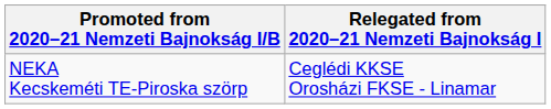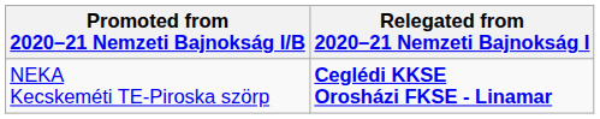NEKA Kecskeméti TE-Piroska szörp | Relegated from 2020–21 Nemzeti Bajnokság I: normal -> bold
